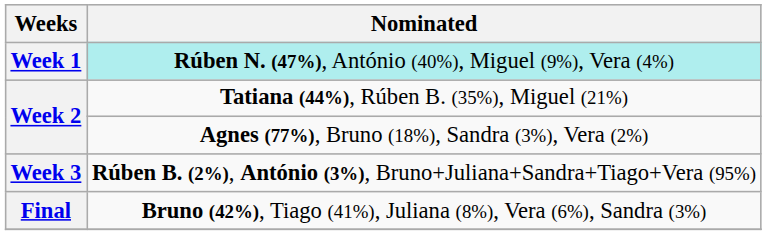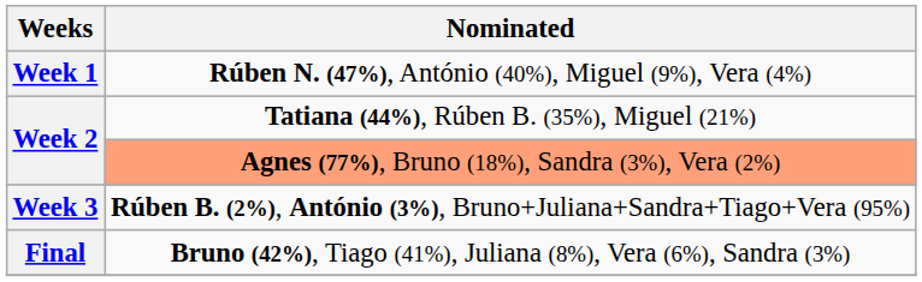Rúben N. (47%), António (40%), Miguel (9%), Vera (4%) | Nominated: paleturquoise background -> no background
Agnes (77%), Bruno (18%), Sandra (3%), Vera (2%) | Nominated: no background -> lightsalmon background
